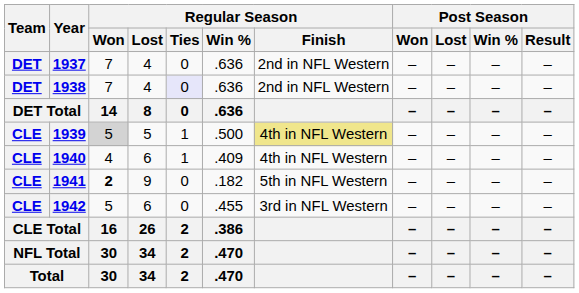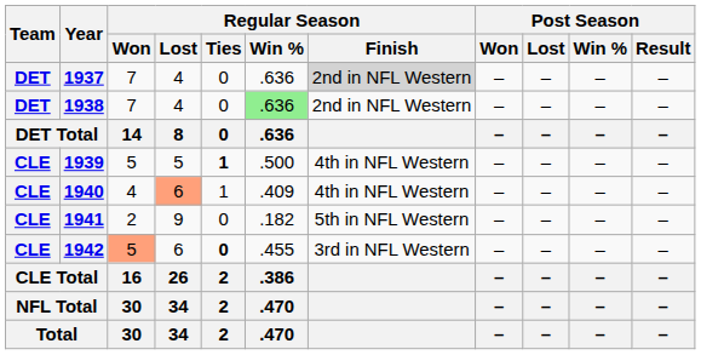1937 | Regular Season / Finish: no background -> lightgrey background
1938 | Regular Season / Ties: lavender background -> no background
1938 | Regular Season / Win %: no background -> lightgreen background
1939 | Regular Season / Won: lightgrey background -> no background
1939 | Regular Season / Ties: normal -> bold
1939 | Regular Season / Finish: khaki background -> no background
1940 | Regular Season / Lost: no background -> lightsalmon background
1941 | Regular Season / Won: bold -> normal
1942 | Regular Season / Won: no background -> lightsalmon background
1942 | Regular Season / Ties: normal -> bold
